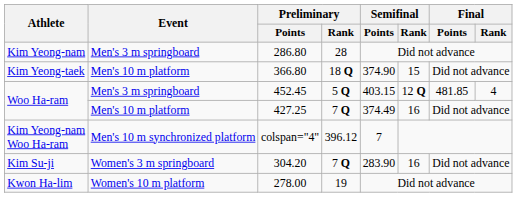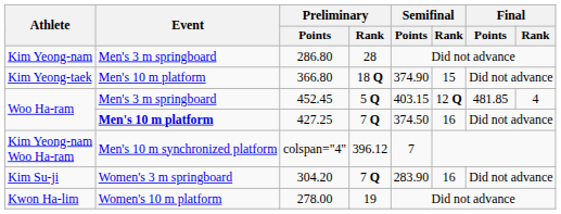427.25 | Event: normal -> bold
427.25 | Semifinal / Points: 374.49 -> 374.50
